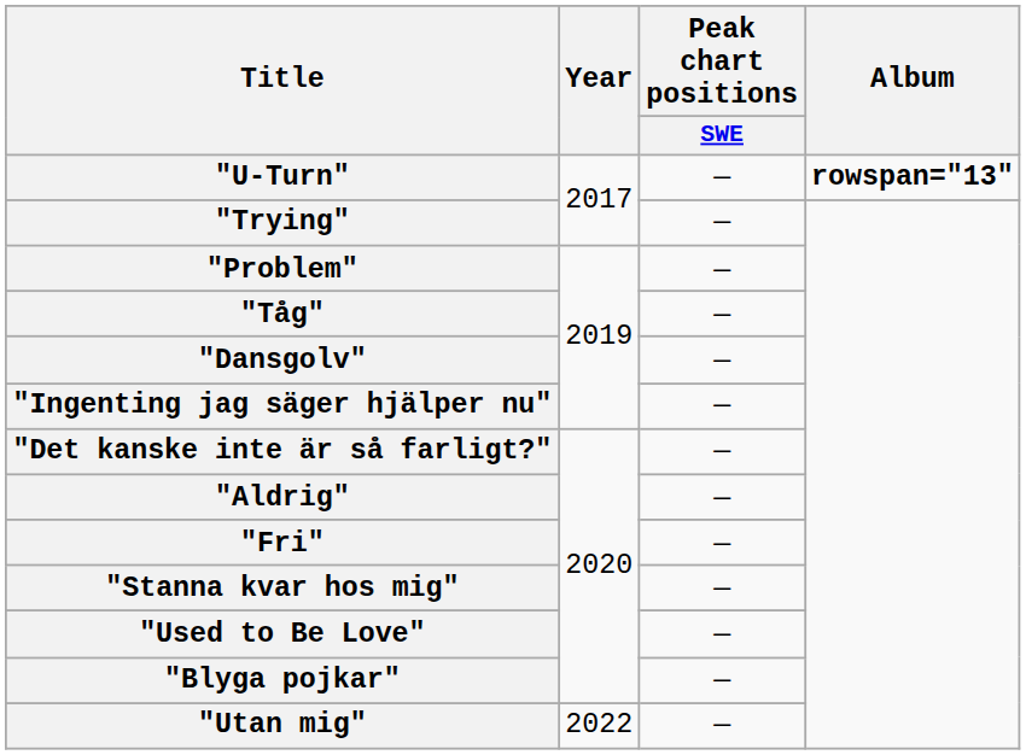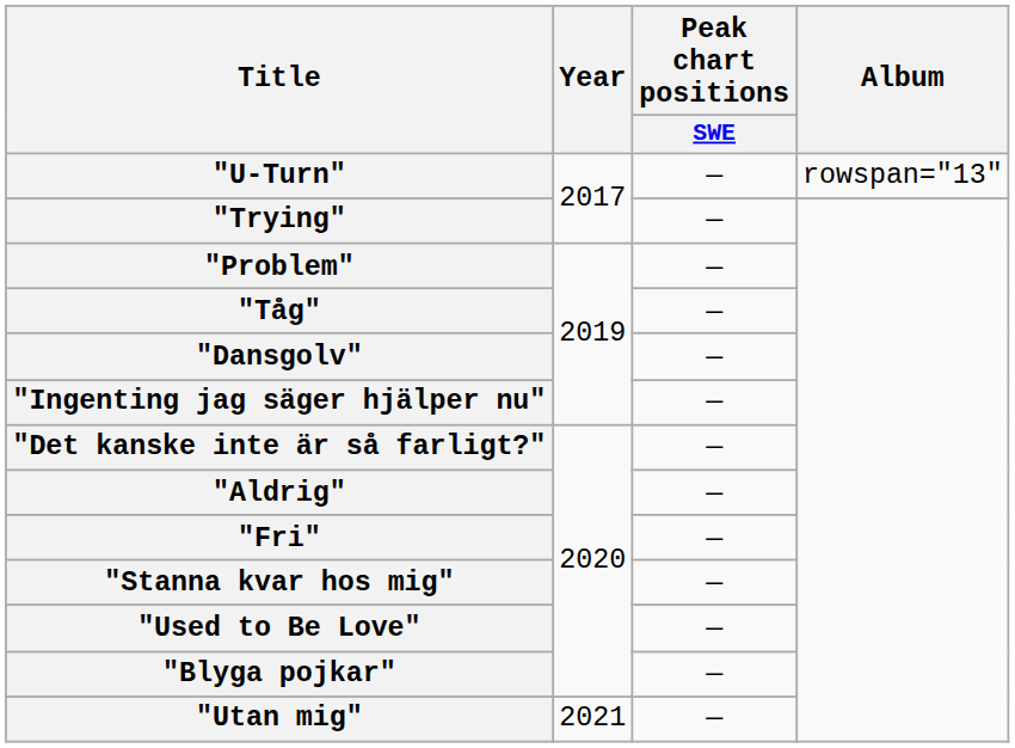"U-Turn" | Album: bold -> normal
"Utan mig" | Year: 2022 -> 2021
